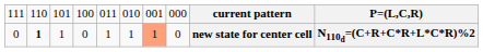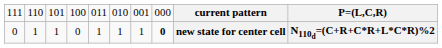row 2 | column 2: bold -> normal
row 2 | column 7: lightsalmon background -> no background
row 2 | column 8: normal -> bold
